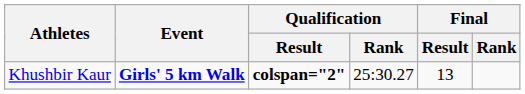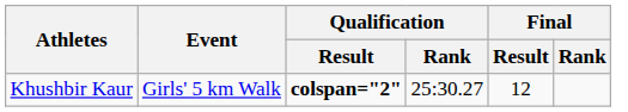Khushbir Kaur | Event: bold -> normal
Khushbir Kaur | Final / Result: 13 -> 12
